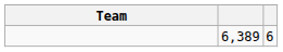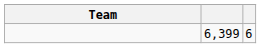row 2 | column 2: 6,389 -> 6,399
